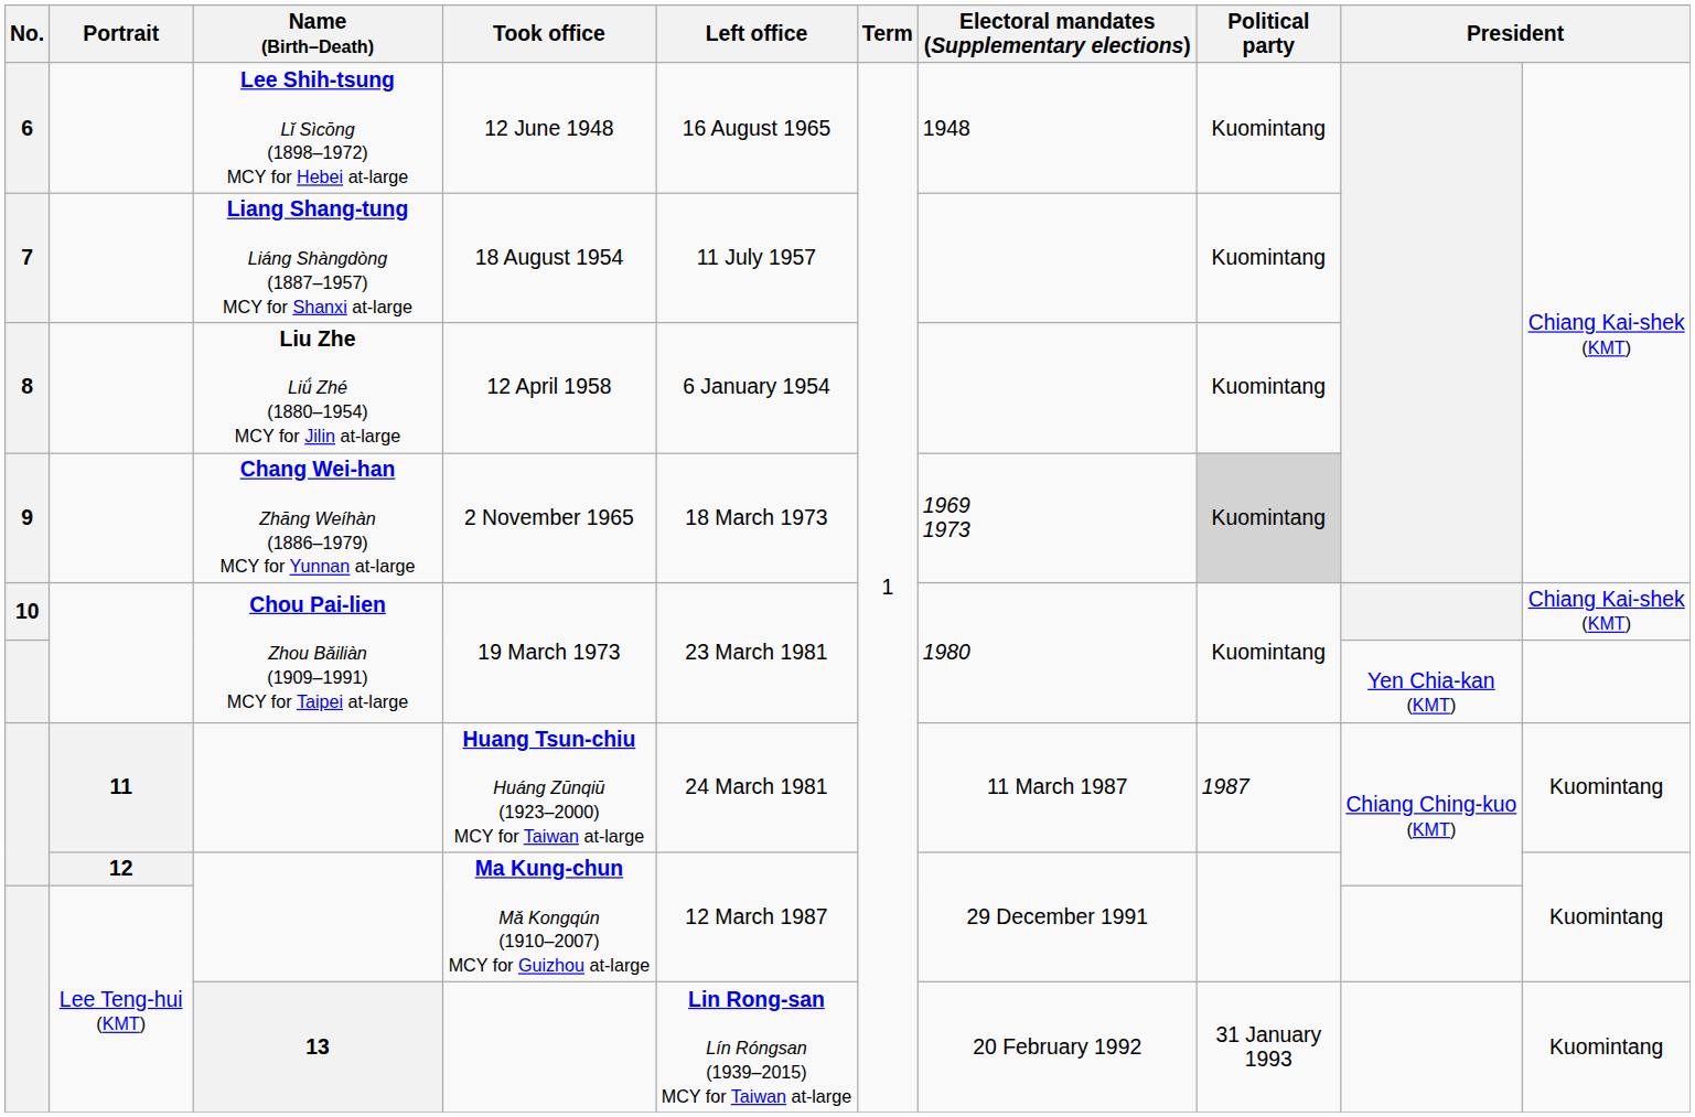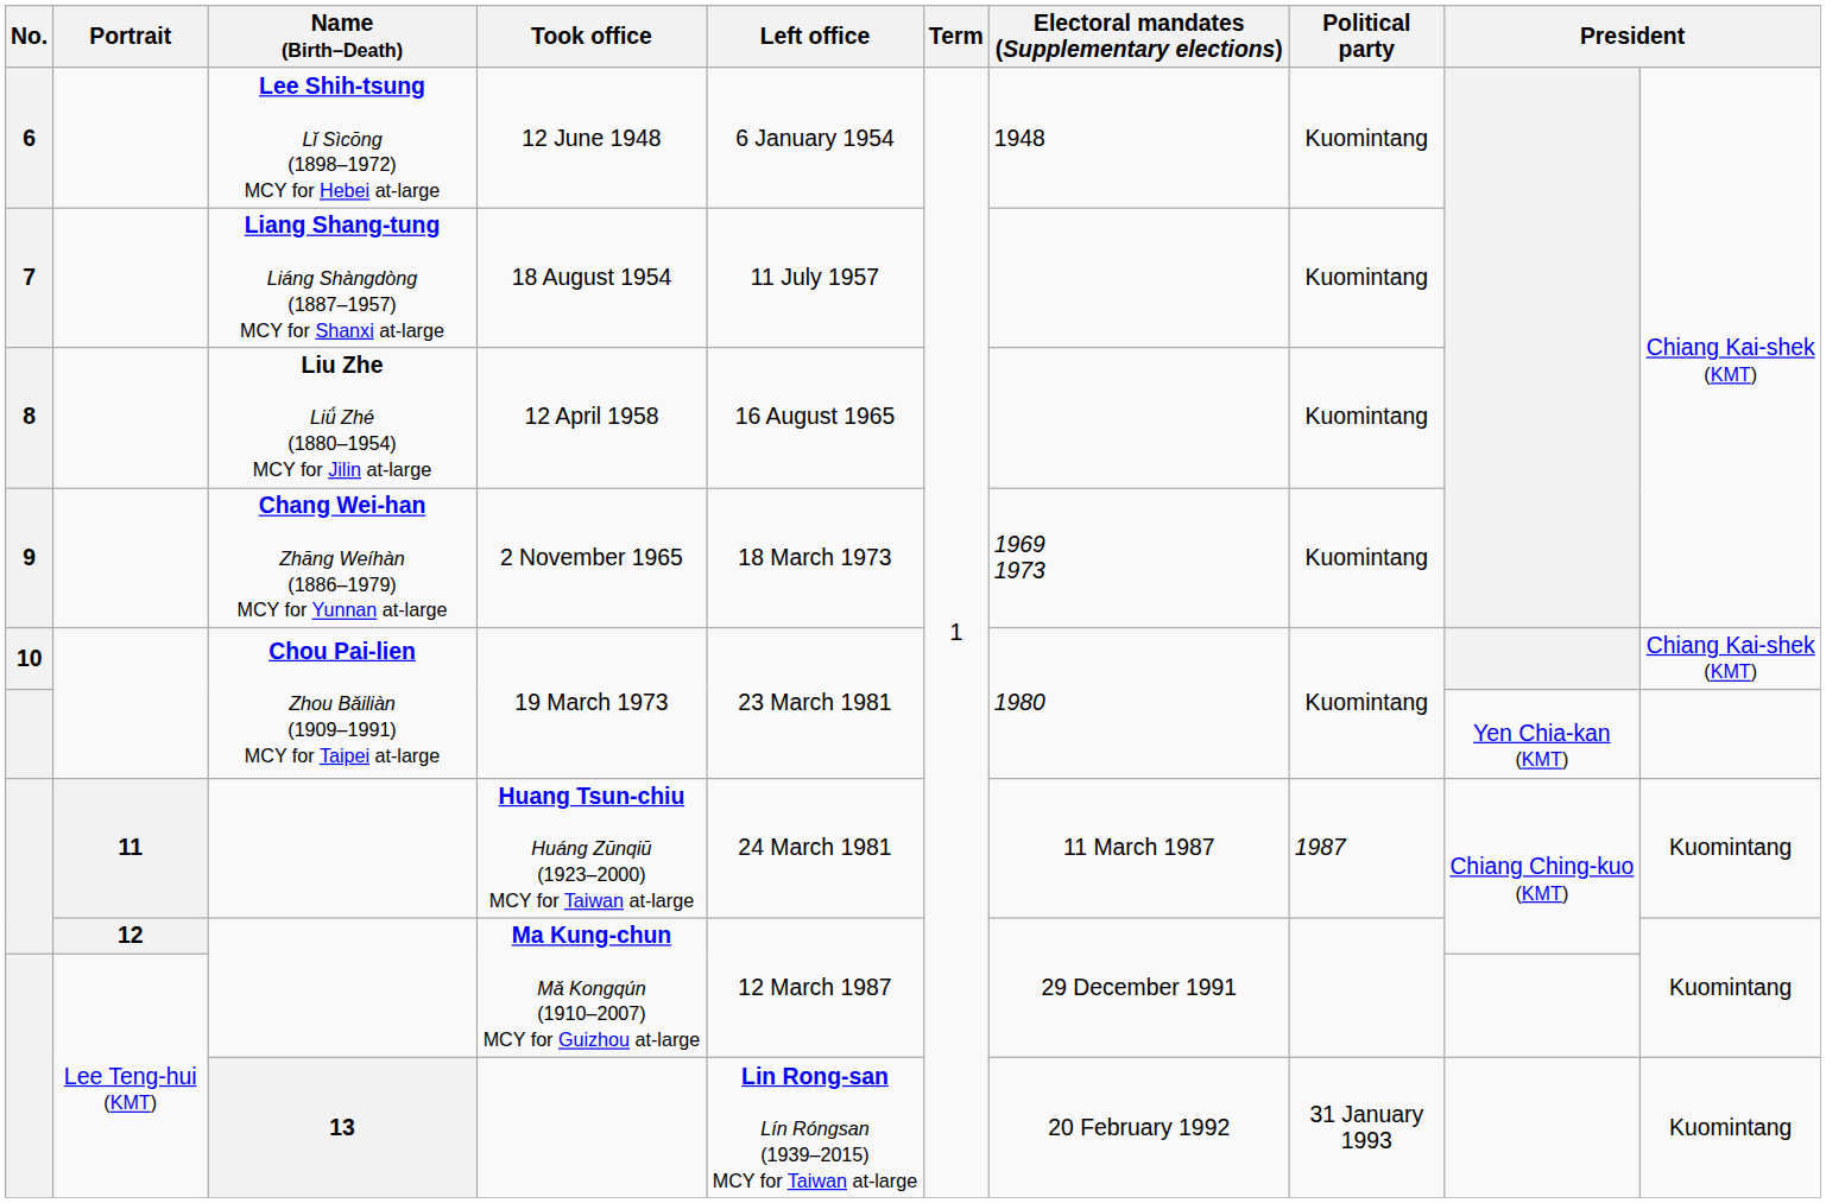12 June 1948 | Left office: 16 August 1965 -> 6 January 1954
12 April 1958 | Left office: 6 January 1954 -> 16 August 1965
2 November 1965 | Political party: lightgrey background -> no background
